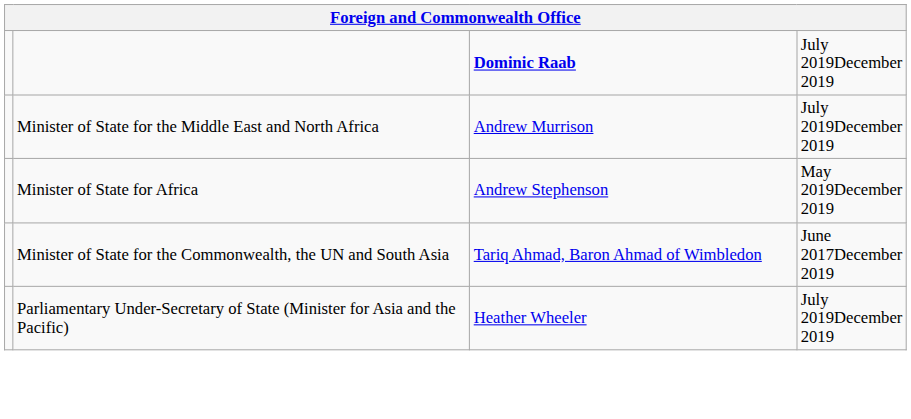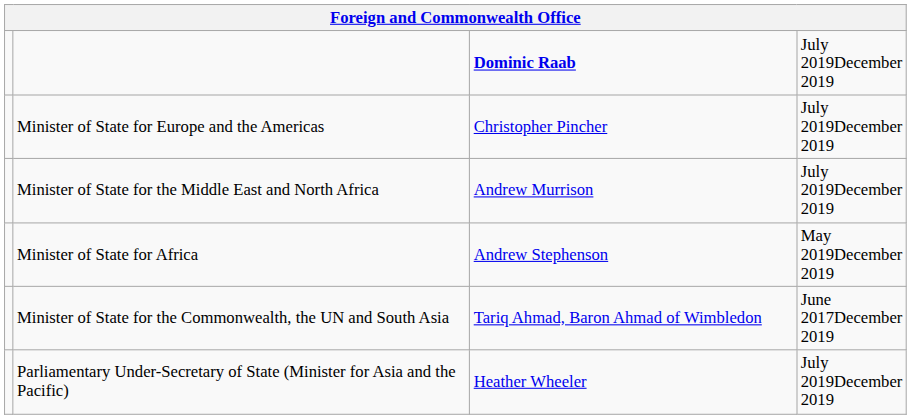+ row: Minister of State for Europe and the Americas | Christopher Pincher | July 2019December 2019
